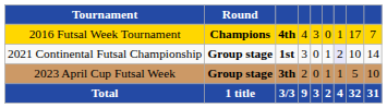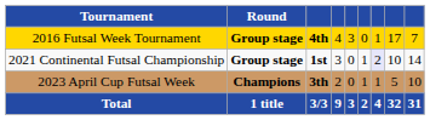2016 Futsal Week Tournament | Round: Champions -> Group stage
2023 April Cup Futsal Week | Round: Group stage -> Champions
